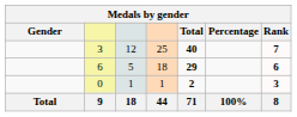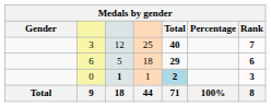0 | column 3: normal -> bold
0 | Total: no background -> lightblue background
